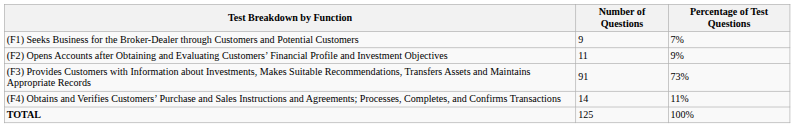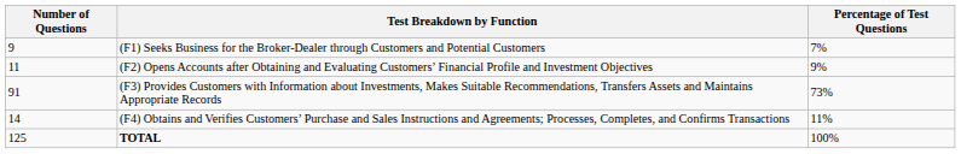columns swapped: Test Breakdown by Function <-> Number of Questions
